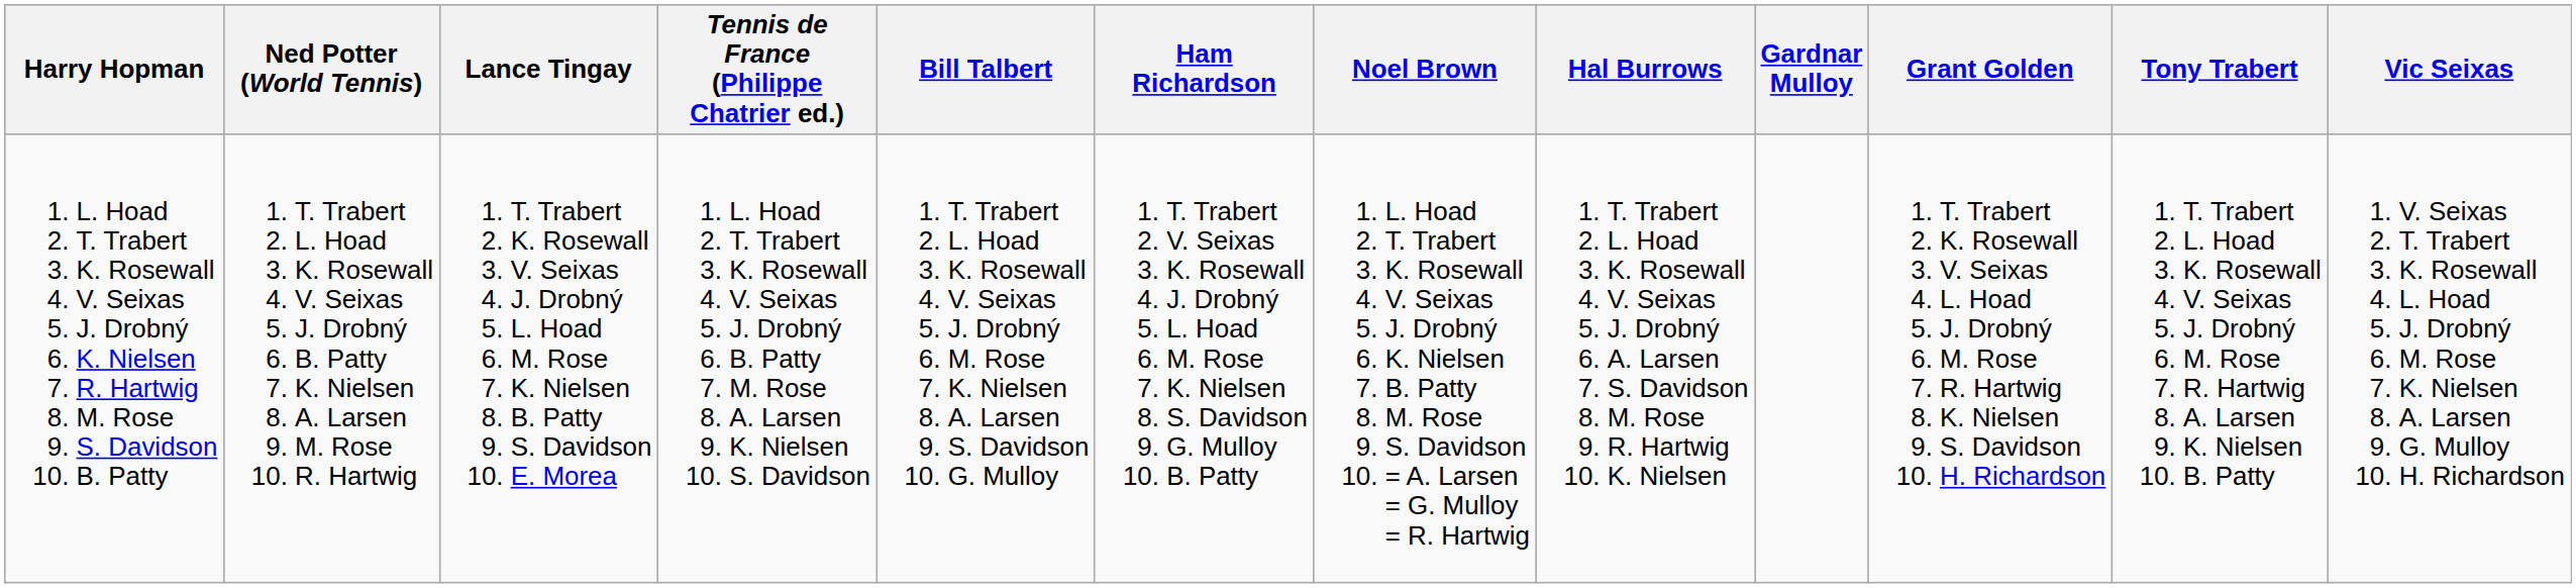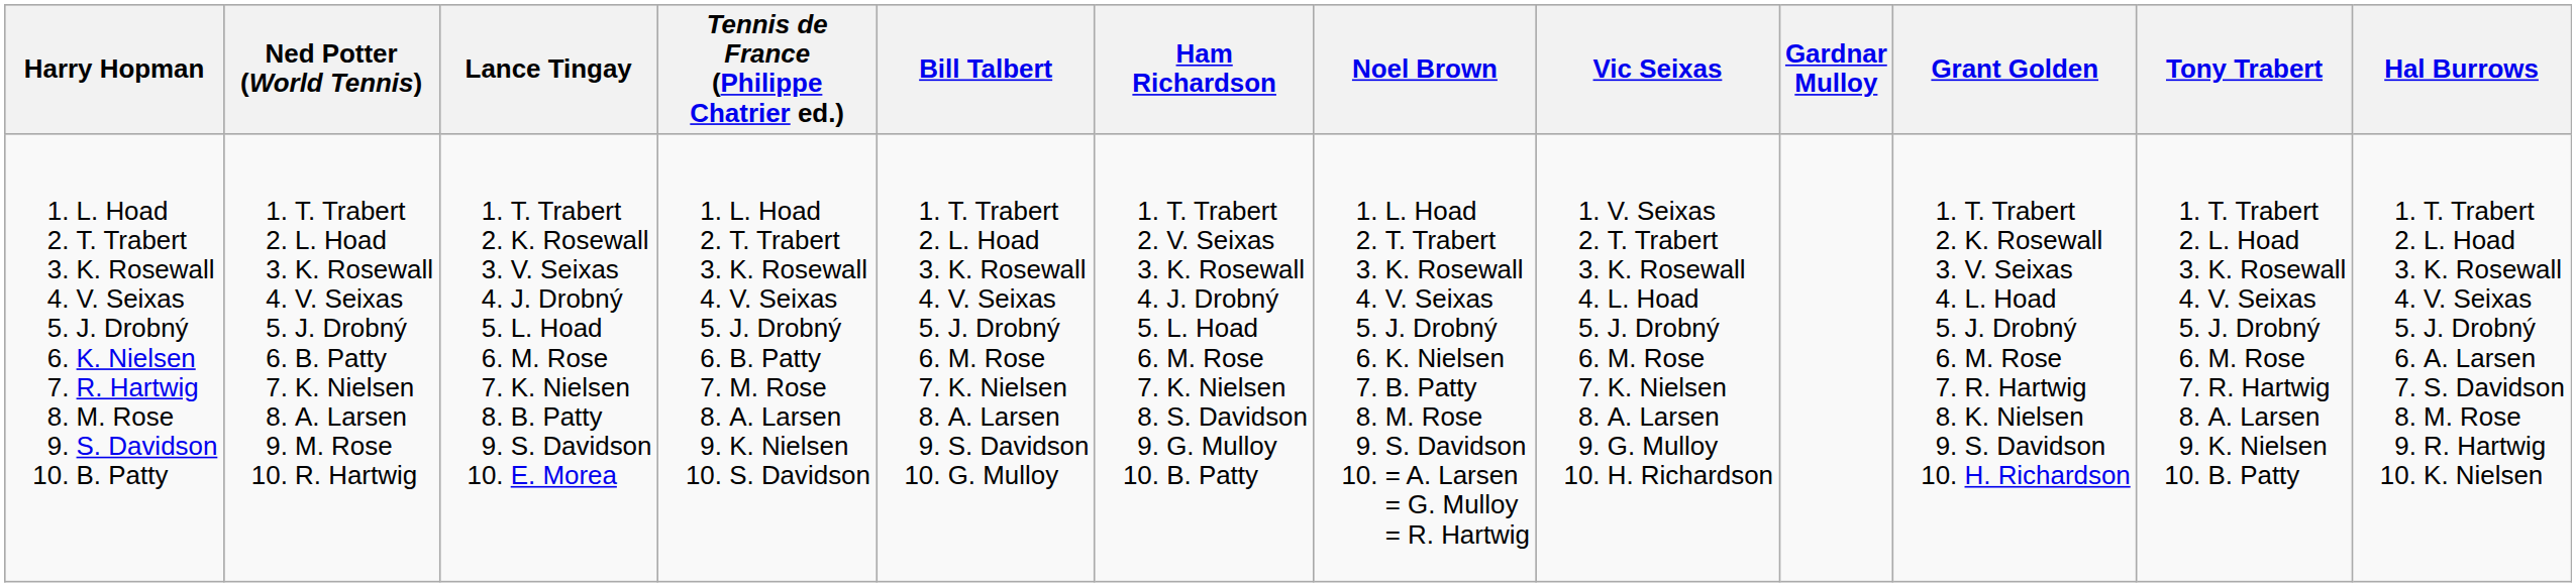columns swapped: Hal Burrows <-> Vic Seixas
